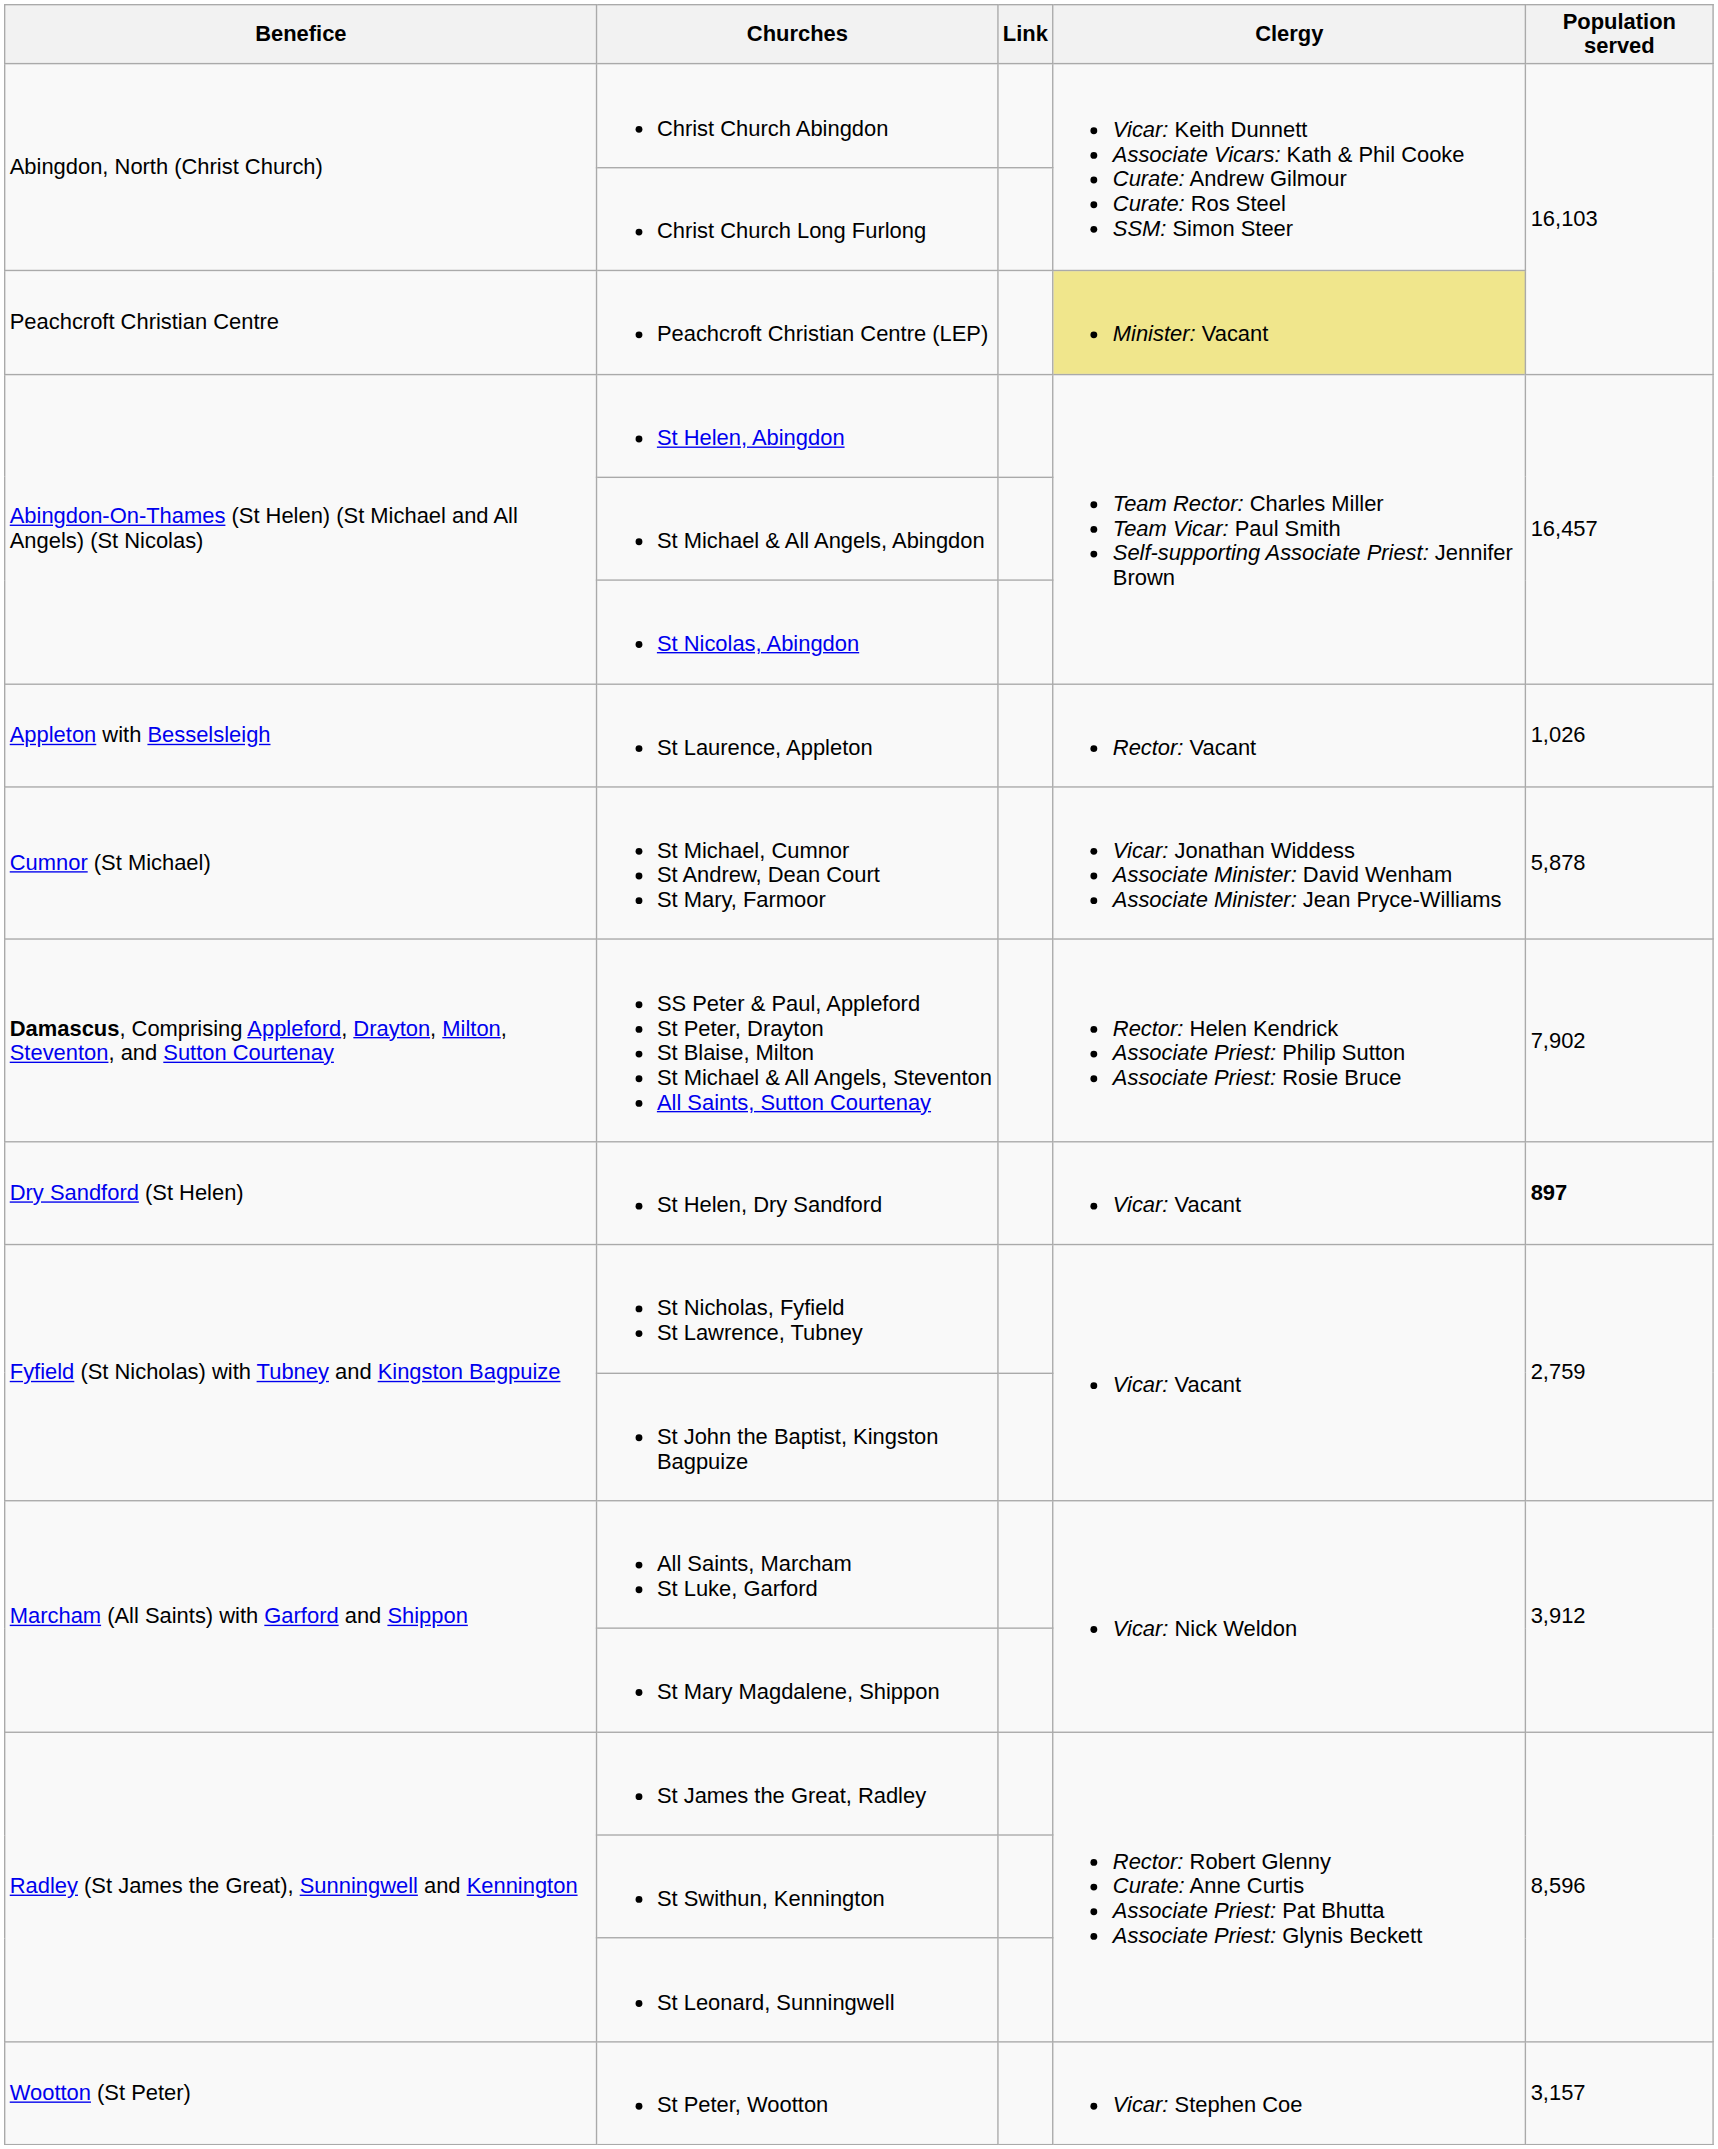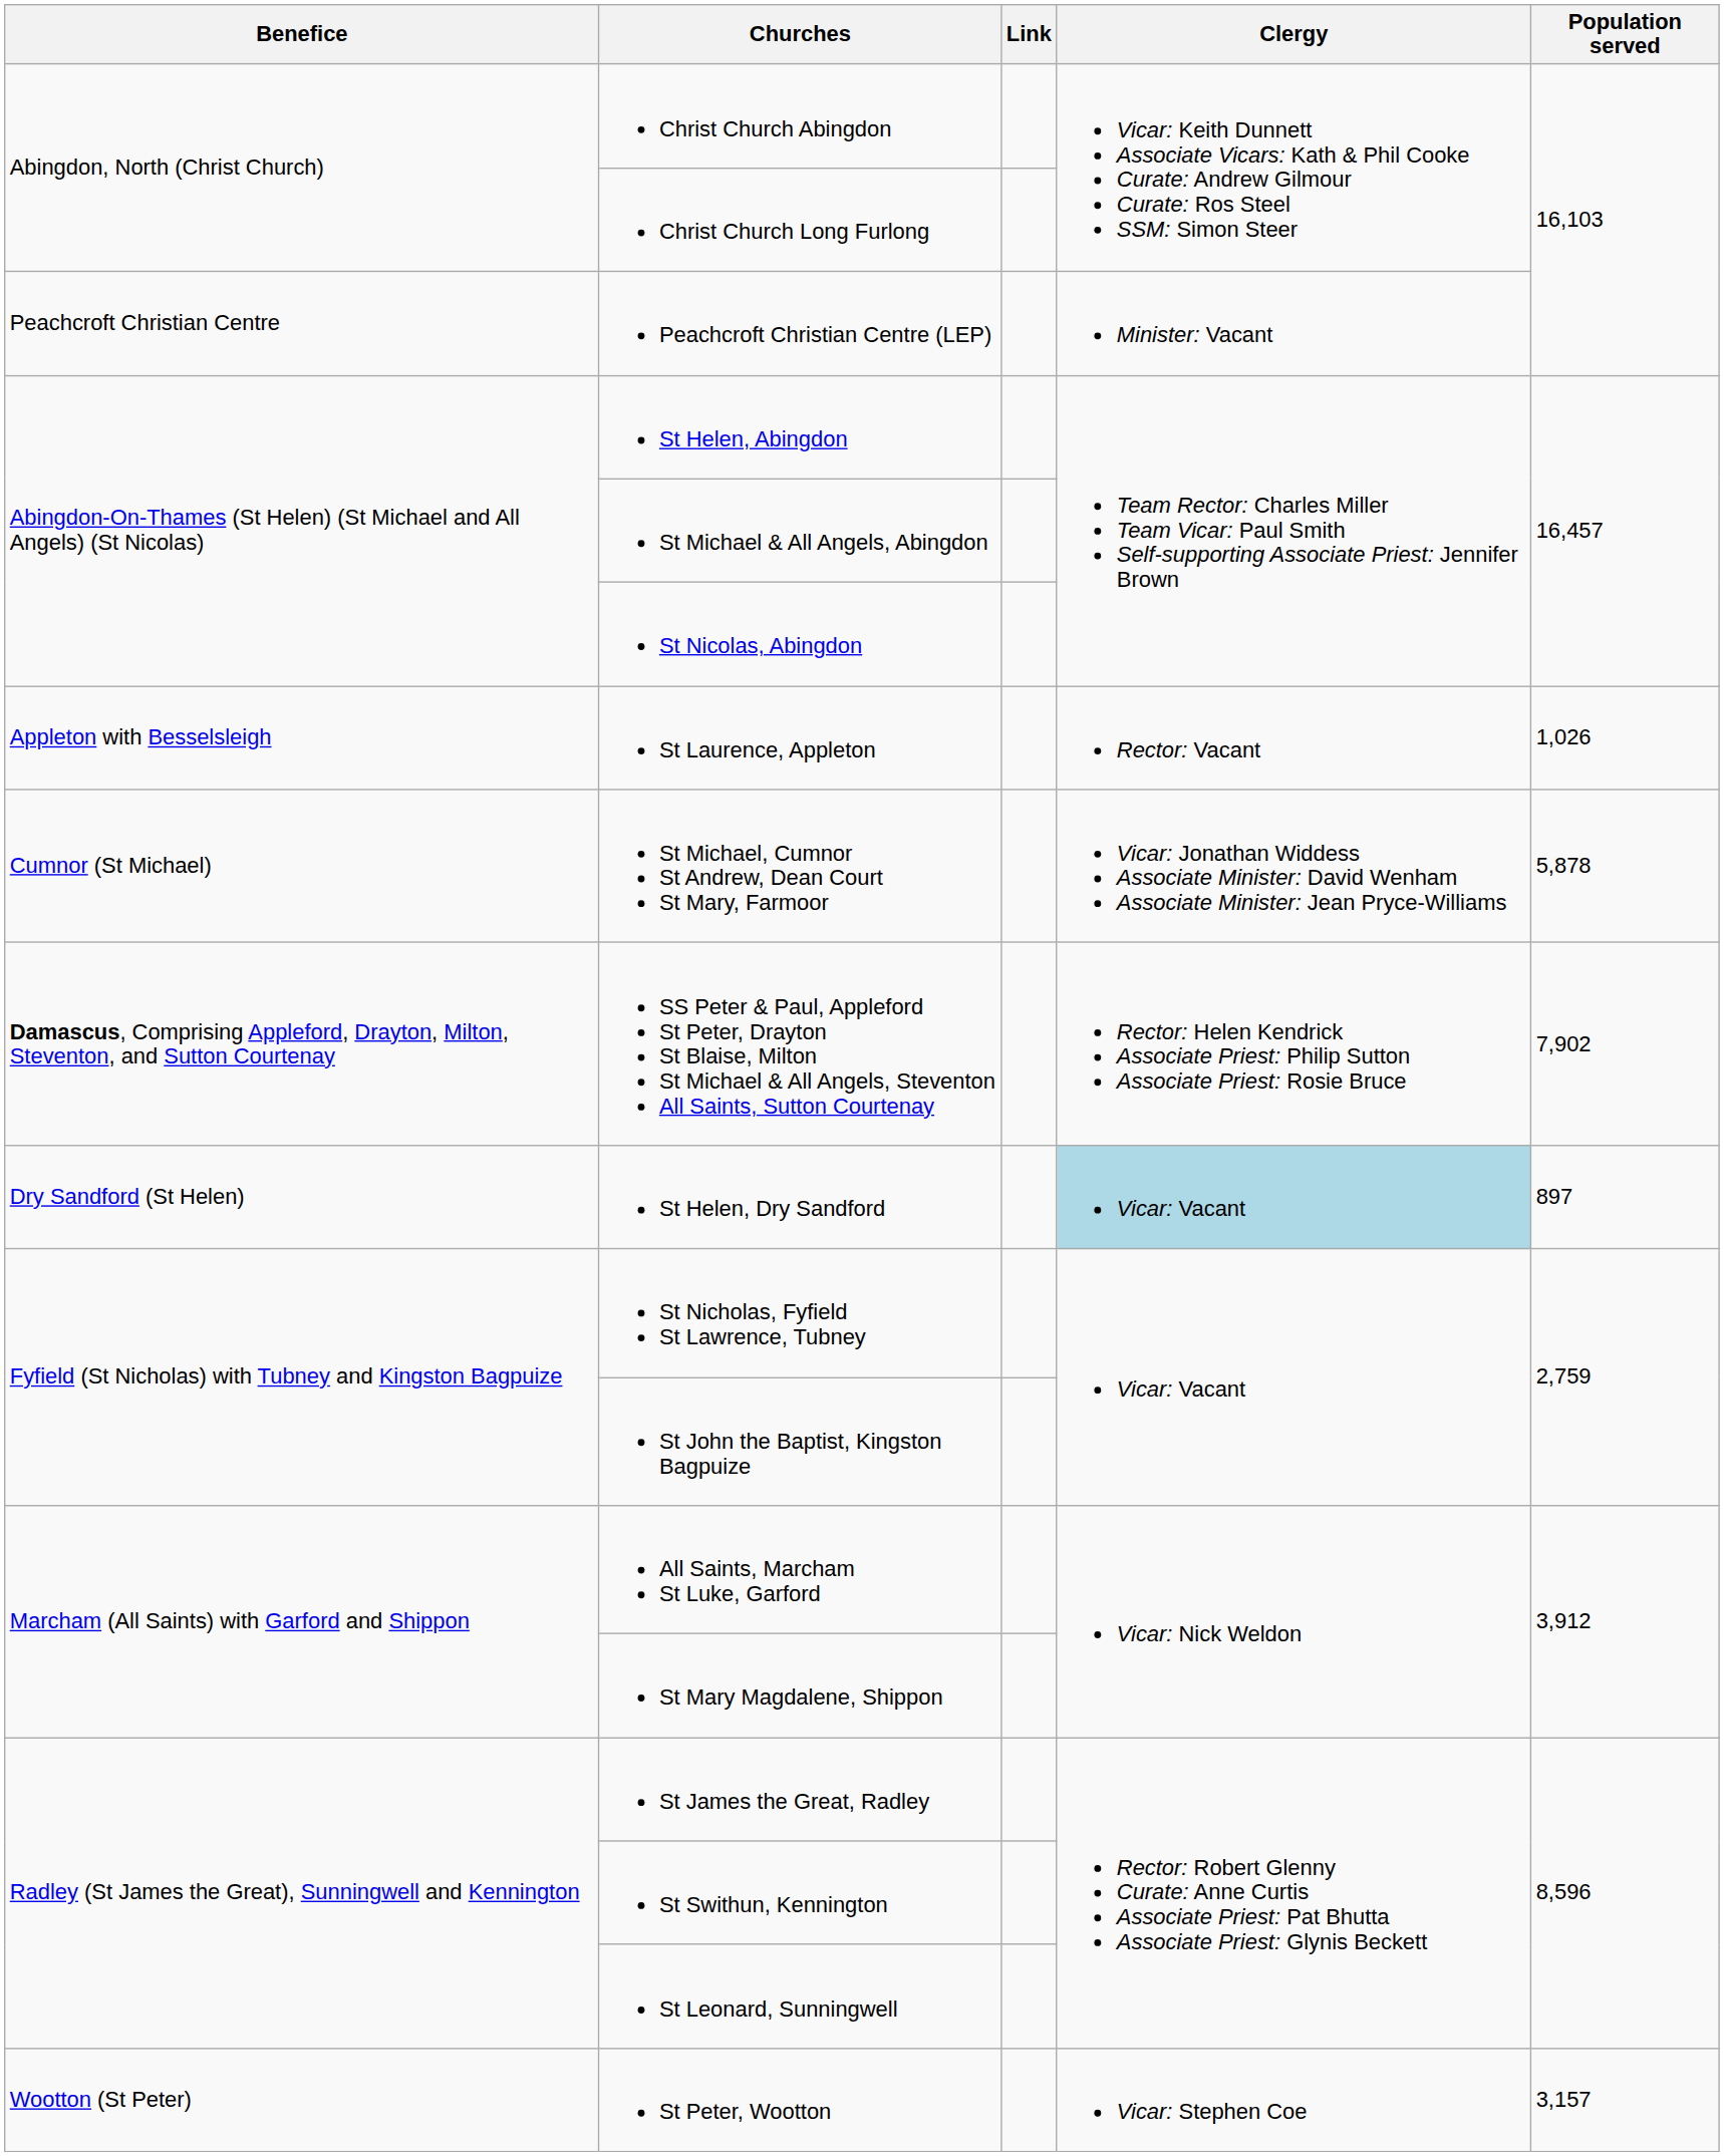Peachcroft Christian Centre (LEP) | Clergy: khaki background -> no background
St Helen, Dry Sandford | Clergy: no background -> lightblue background
St Helen, Dry Sandford | Population served: bold -> normal
